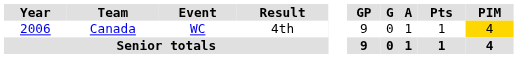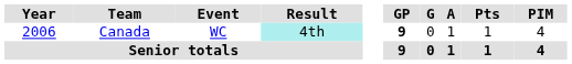Canada | Result: no background -> paleturquoise background
Canada | GP: normal -> bold
Canada | PIM: gold background -> no background
